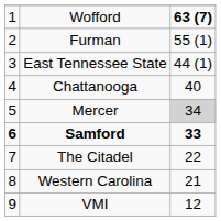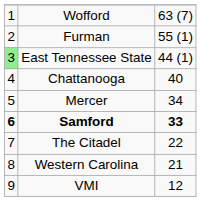Wofford | column 3: bold -> normal
East Tennessee State | column 1: no background -> lightgreen background
Mercer | column 3: lightgrey background -> no background
